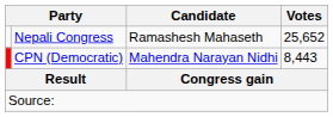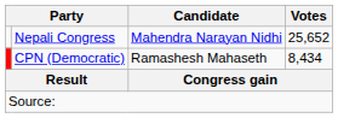Nepali Congress | Candidate: Ramashesh Mahaseth -> Mahendra Narayan Nidhi
CPN (Democratic) | Candidate: Mahendra Narayan Nidhi -> Ramashesh Mahaseth
CPN (Democratic) | Votes: 8,443 -> 8,434
